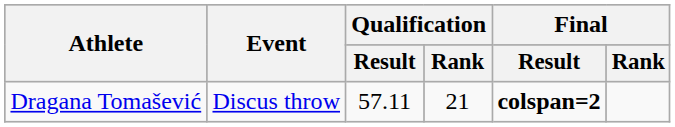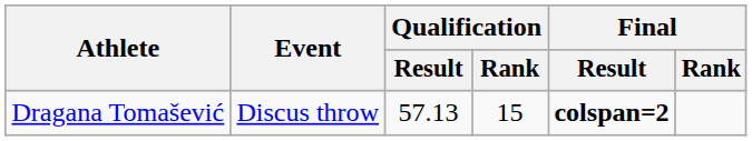Dragana Tomašević | Qualification / Result: 57.11 -> 57.13
Dragana Tomašević | Qualification / Rank: 21 -> 15
